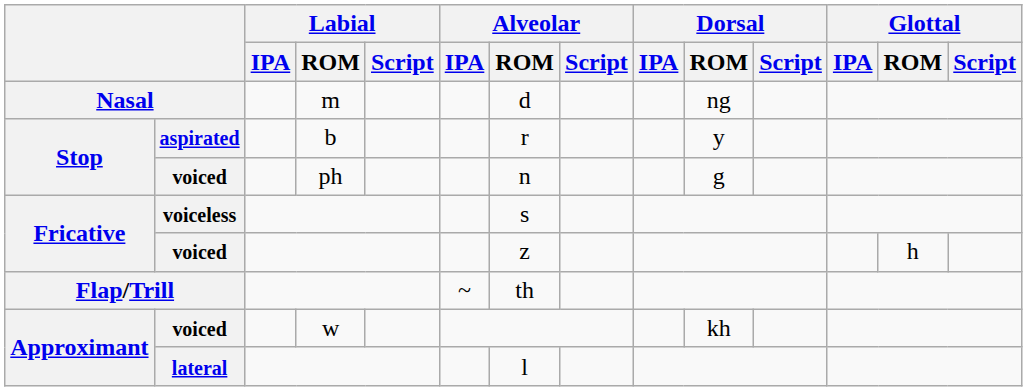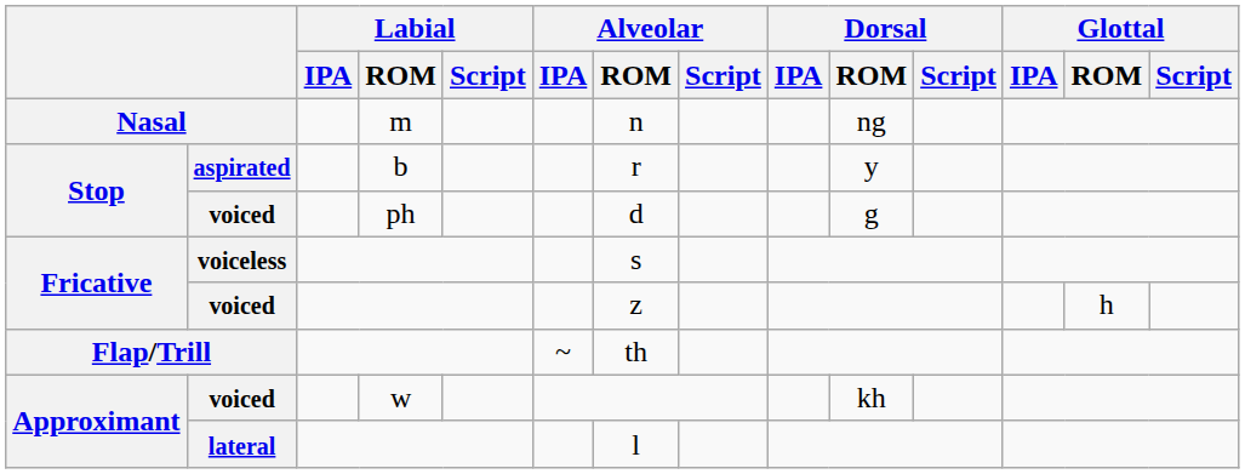Nasal | Alveolar / ROM: d -> n
Stop / voiced | Alveolar / ROM: n -> d
